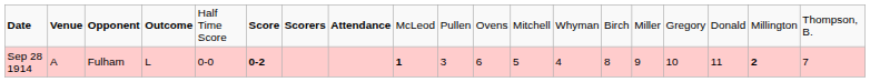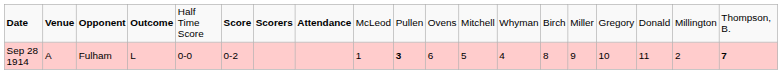Sep 28 1914 | column 6: bold -> normal
Sep 28 1914 | column 9: bold -> normal
Sep 28 1914 | column 10: normal -> bold
Sep 28 1914 | column 18: bold -> normal
Sep 28 1914 | column 19: normal -> bold
